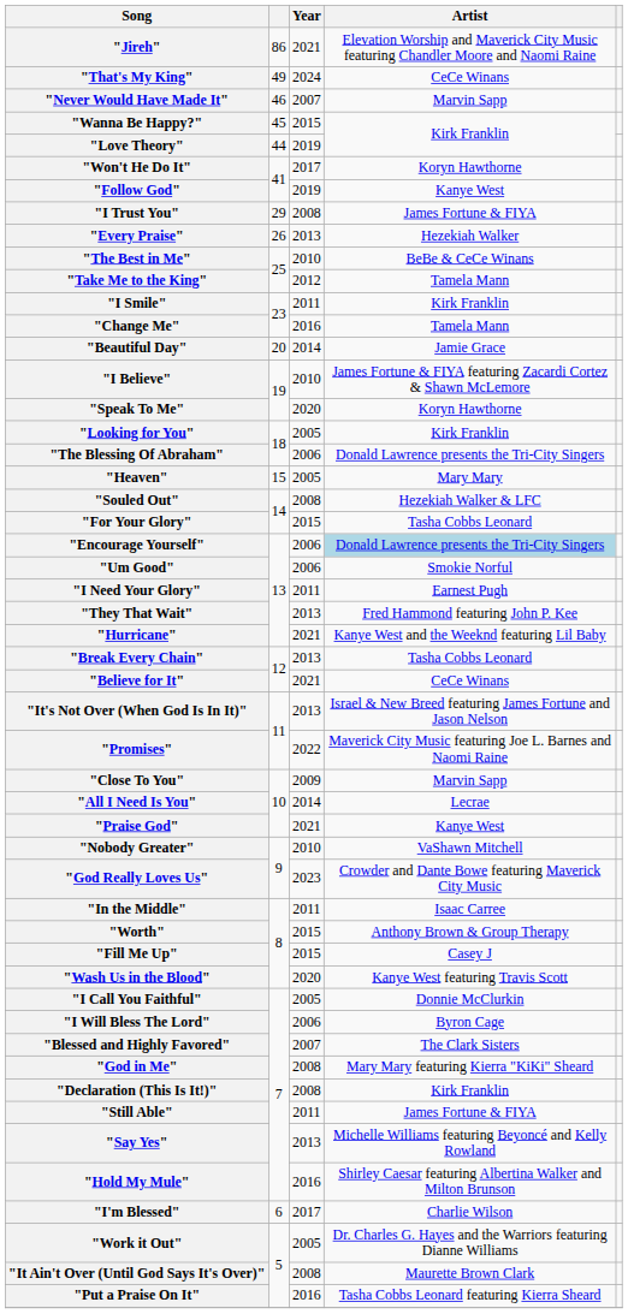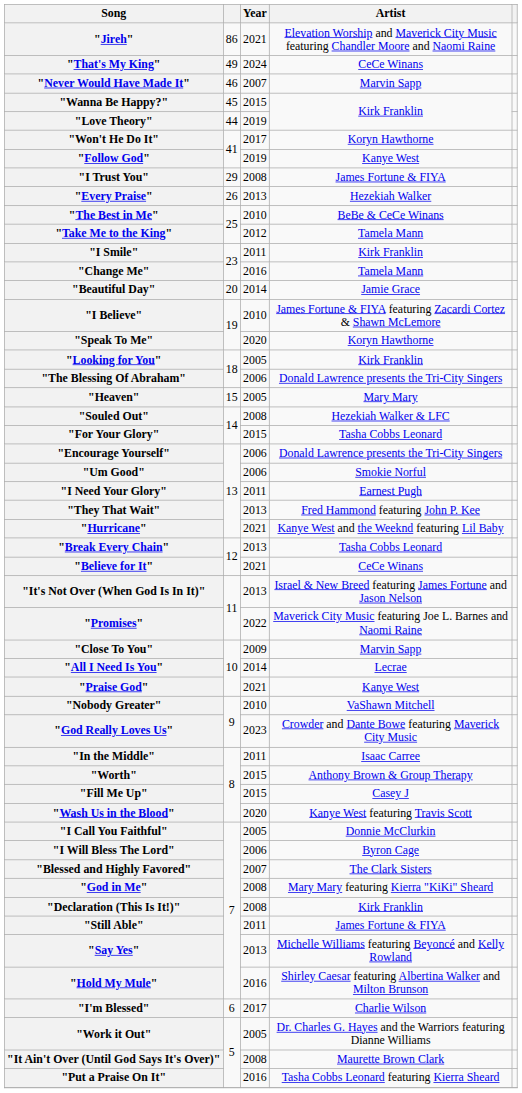"Encourage Yourself" | Artist: lightblue background -> no background
